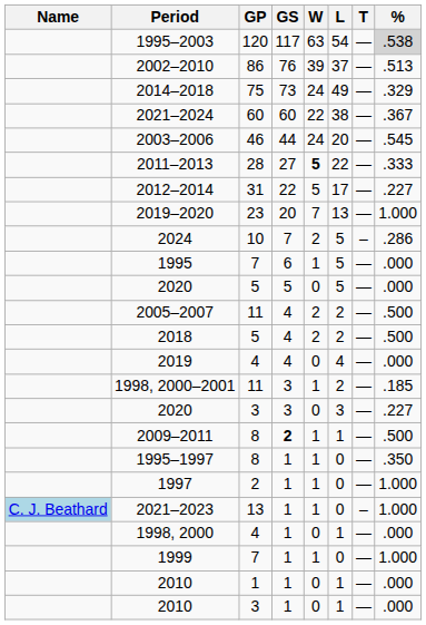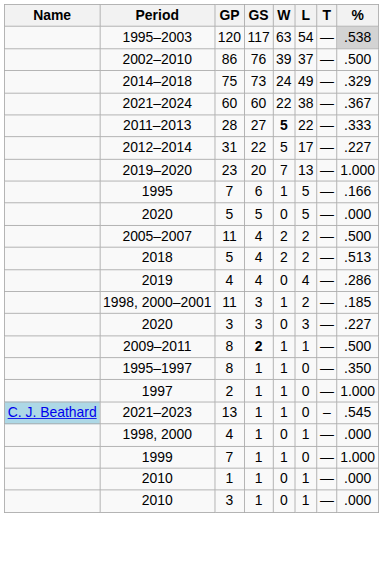2002–2010 | %: .513 -> .500
- row: 2003–2006 | 46 | 44 | 24 | 20 | — | .545
- row: 2024 | 10 | 7 | 2 | 5 | – | .286
1995 | %: .000 -> .166
2018 | %: .500 -> .513
2019 | %: .000 -> .286
2021–2023 | %: 1.000 -> .545
